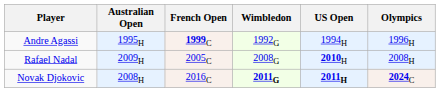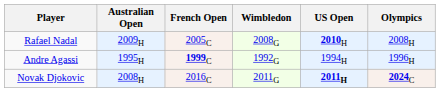rows swapped: Andre Agassi <-> Rafael Nadal
Novak Djokovic | Wimbledon: bold -> normal
